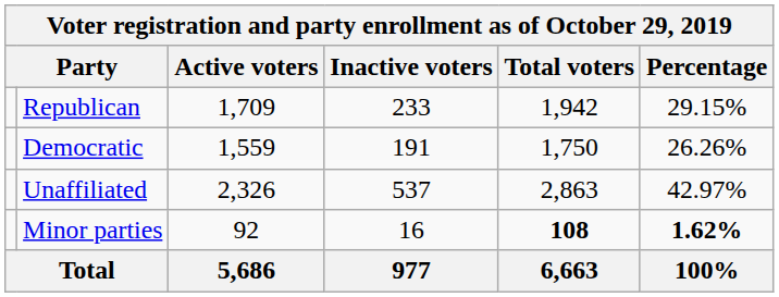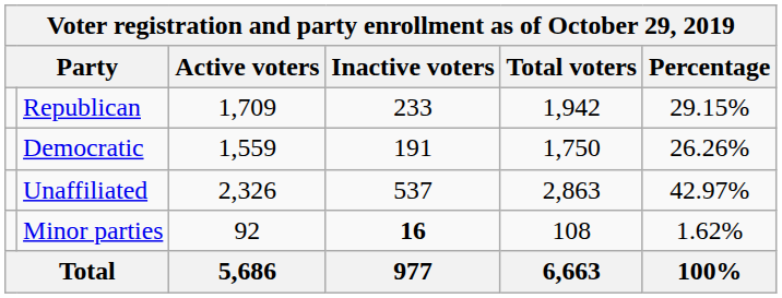Minor parties | Inactive voters: normal -> bold
Minor parties | Total voters: bold -> normal
Minor parties | Percentage: bold -> normal
